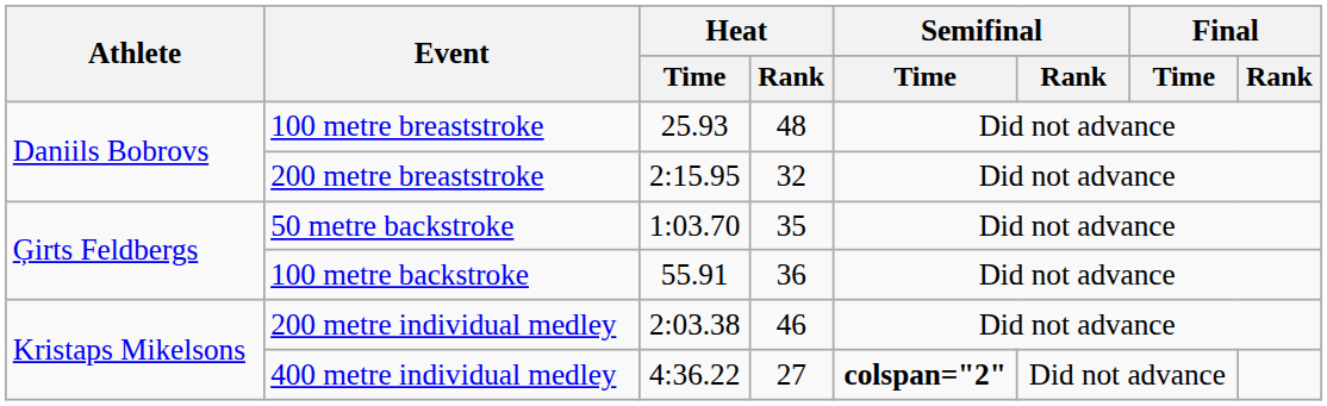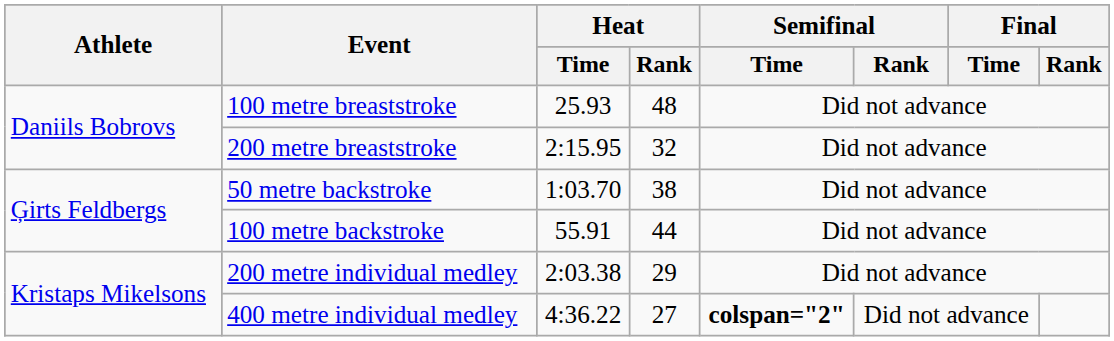50 metre backstroke | Heat / Rank: 35 -> 38
100 metre backstroke | Heat / Rank: 36 -> 44
200 metre individual medley | Heat / Rank: 46 -> 29
